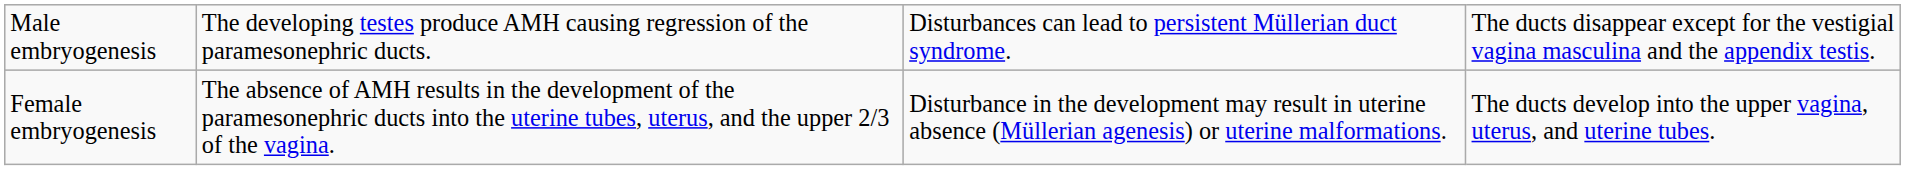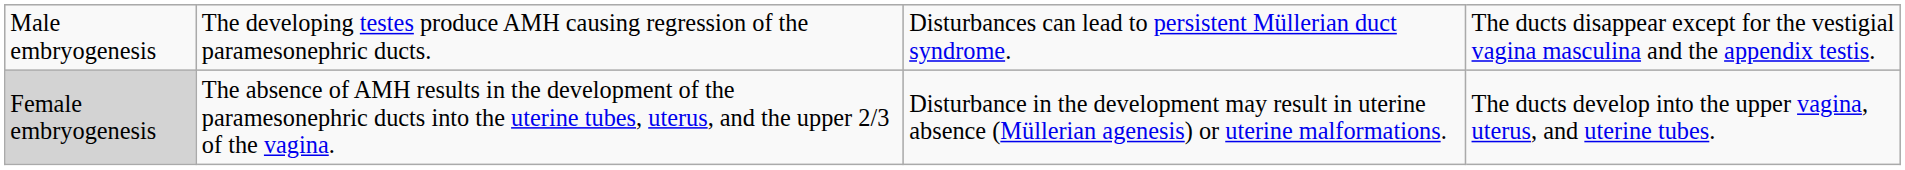Female embryogenesis | column 1: no background -> lightgrey background
